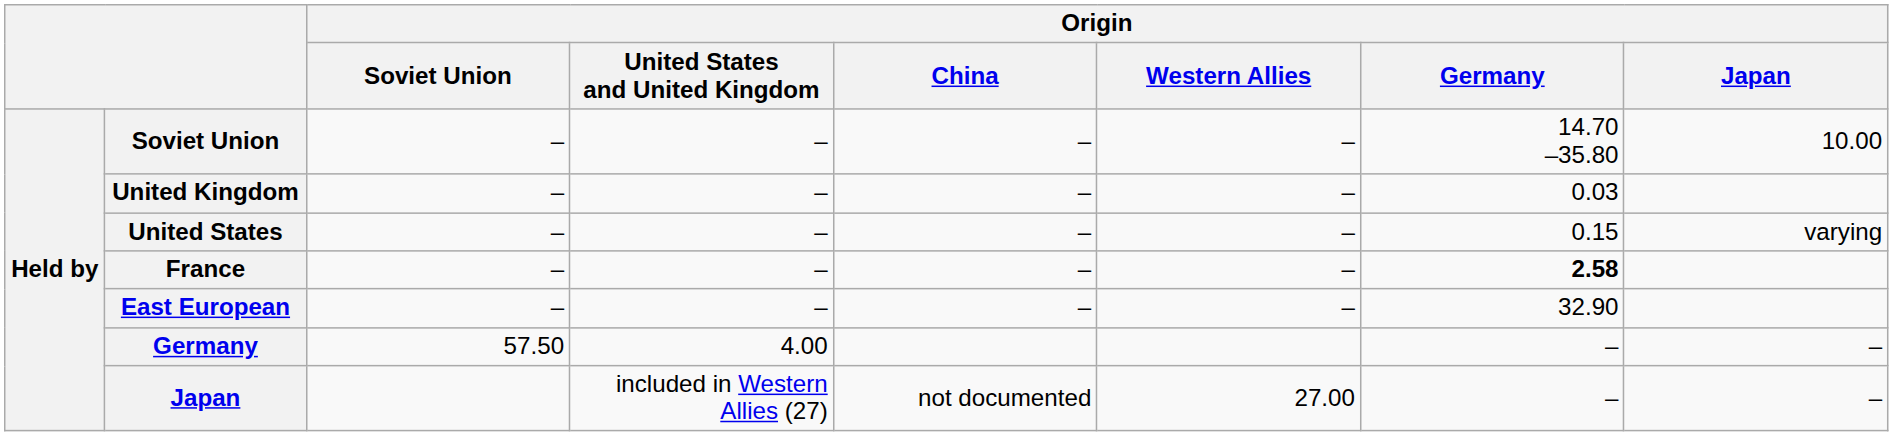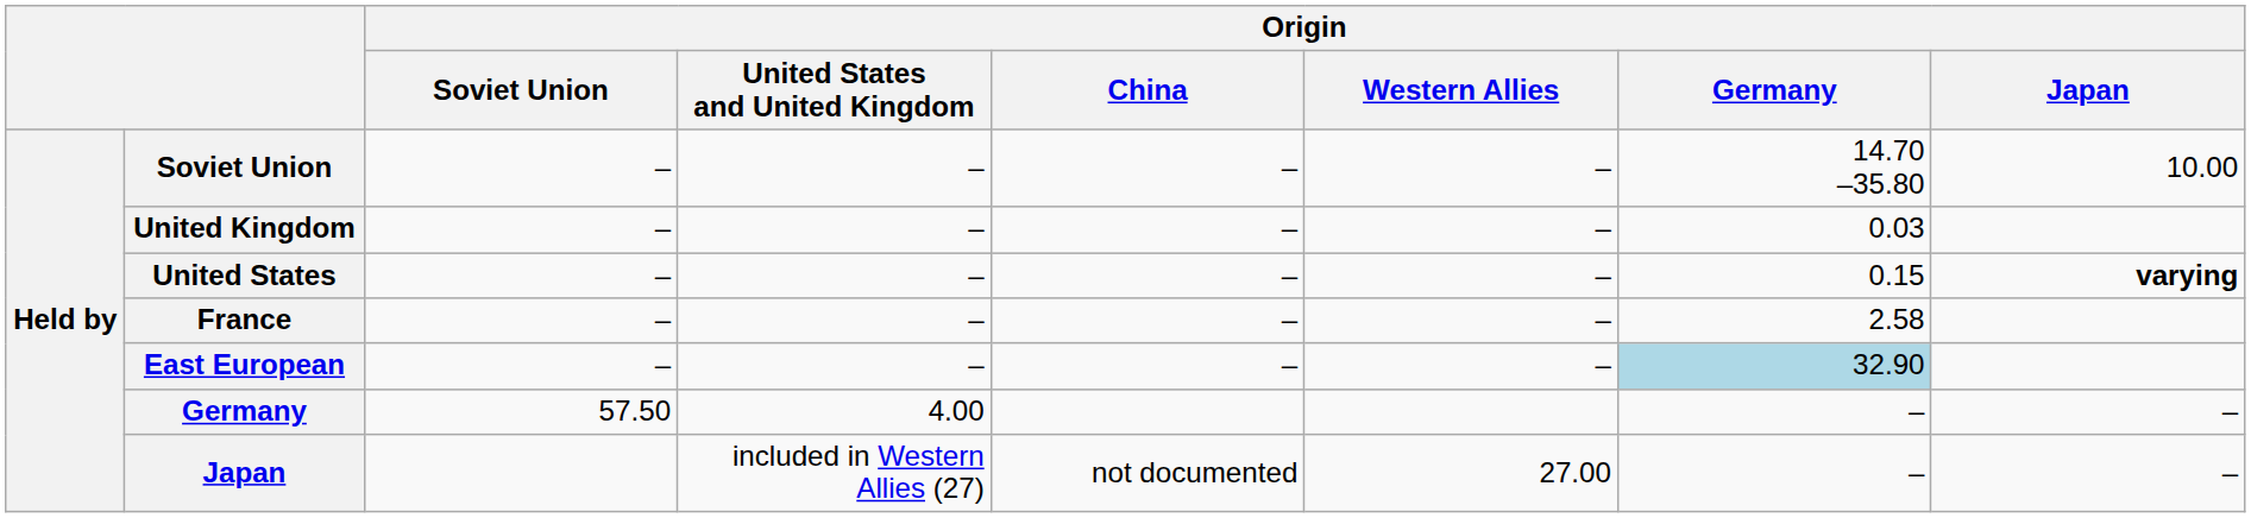United States | Origin / Japan: normal -> bold
France | Origin / Germany: bold -> normal
East European | Origin / Germany: no background -> lightblue background
